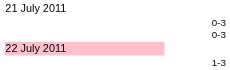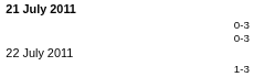21 July 2011 | column 1: normal -> bold
22 July 2011 | column 1: pink background -> no background
